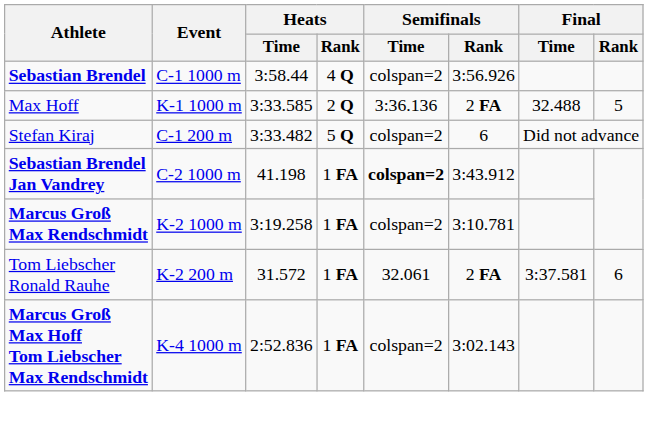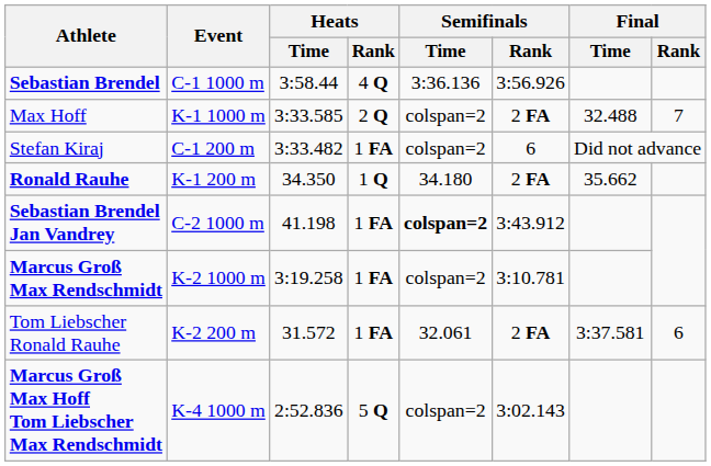Sebastian Brendel | Semifinals / Time: colspan=2 -> 3:36.136
Max Hoff | Semifinals / Time: 3:36.136 -> colspan=2
Max Hoff | Final / Rank: 5 -> 7
Stefan Kiraj | Heats / Rank: 5 Q -> 1 FA
+ row: Ronald Rauhe | K-1 200 m | 34.350 | 1 Q | 34.180 | 2 FA | 35.662
Marcus Groß Max Hoff Tom Liebscher Max Rendschmidt | Heats / Rank: 1 FA -> 5 Q
